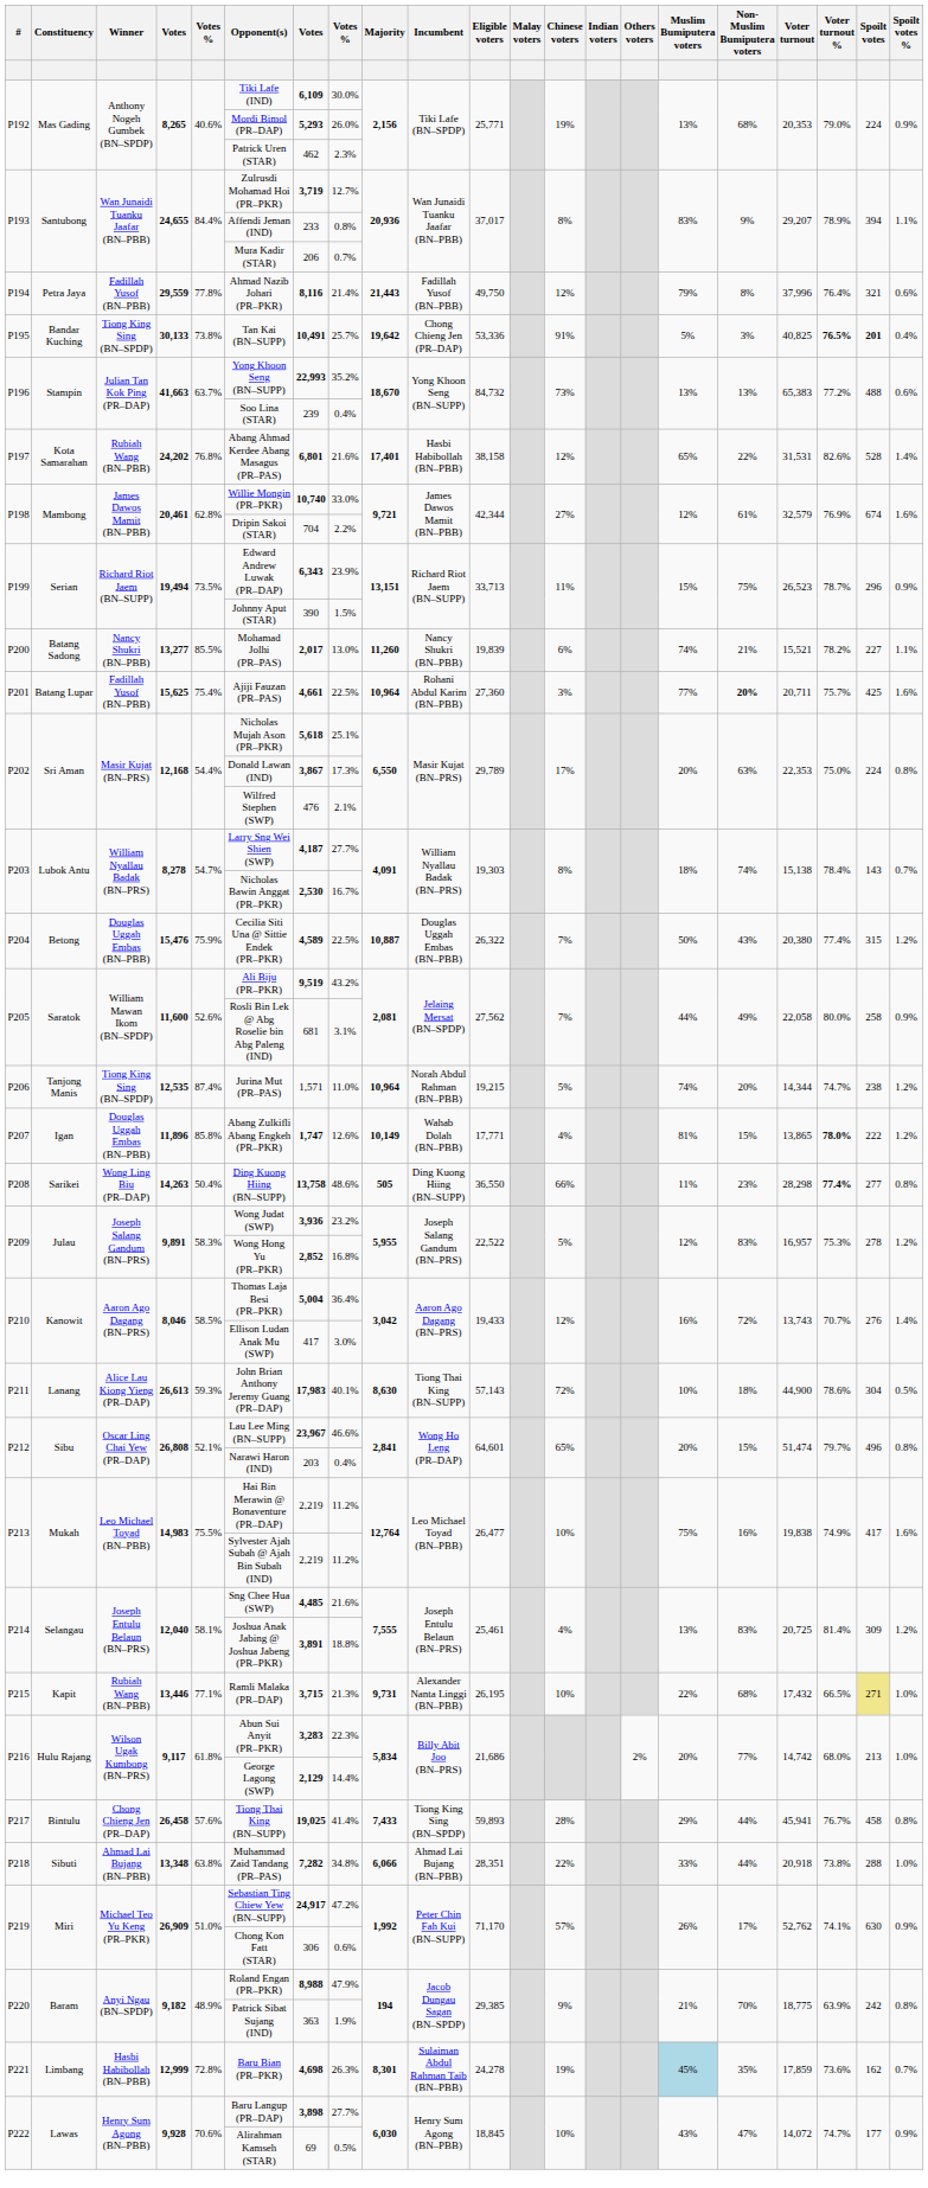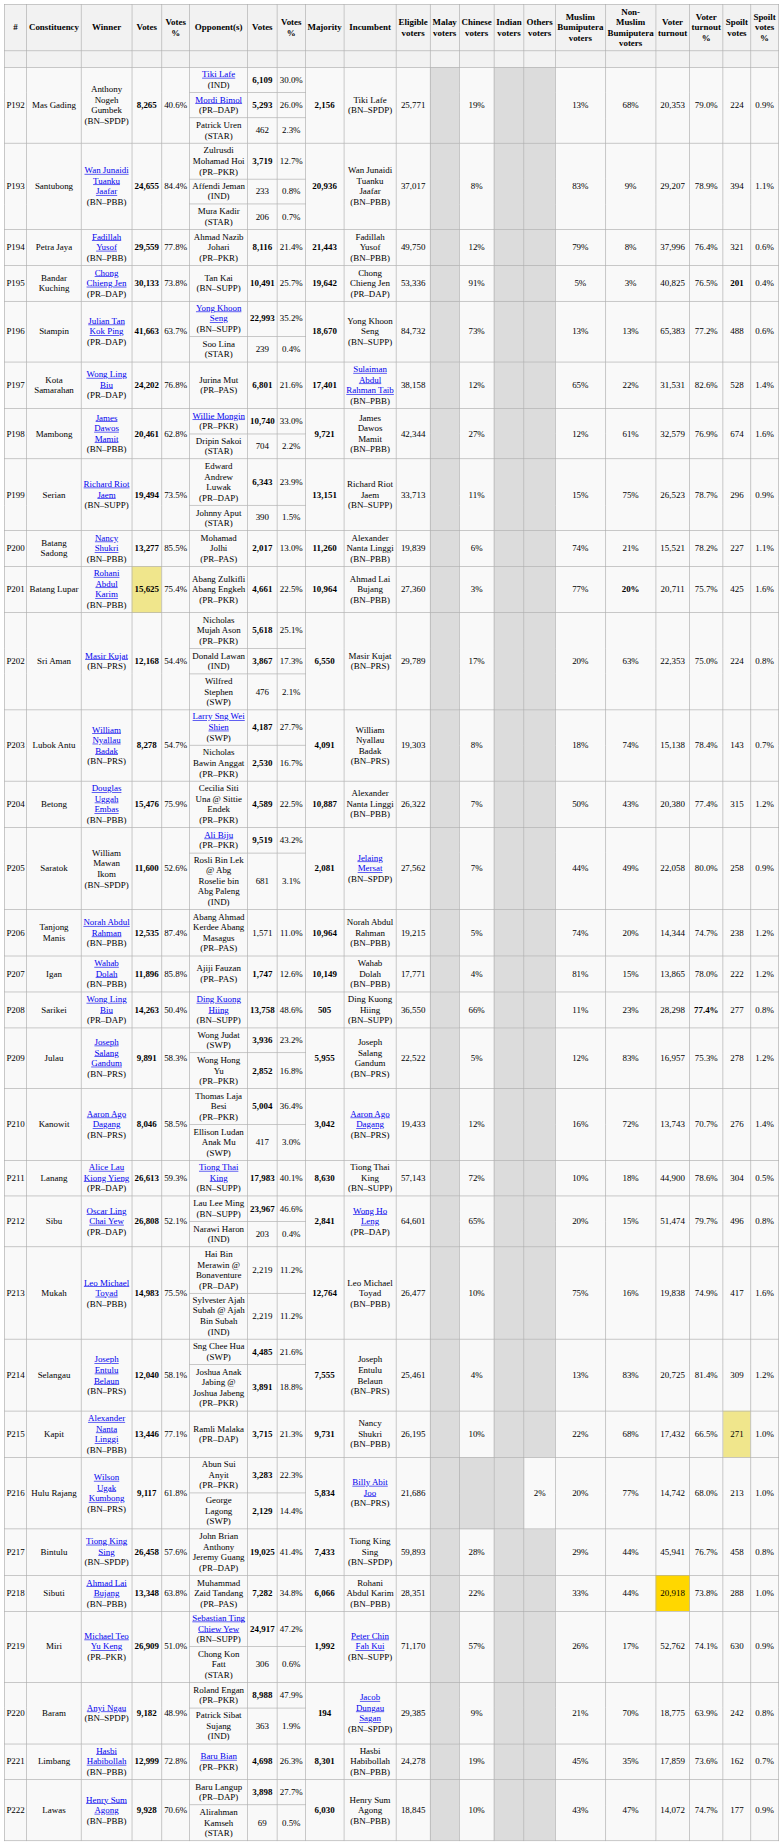P195 | Winner: Tiong King Sing (BN–SPDP) -> Chong Chieng Jen (PR–DAP)
P195 | Voter turnout %: bold -> normal
P197 | Winner: Rubiah Wang (BN–PBB) -> Wong Ling Biu (PR–DAP)
P197 | Opponent(s): Abang Ahmad Kerdee Abang Masagus (PR–PAS) -> Jurina Mut (PR–PAS)
P197 | Incumbent: Hasbi Habibollah (BN–PBB) -> Sulaiman Abdul Rahman Taib (BN–PBB)
P200 | Incumbent: Nancy Shukri (BN–PBB) -> Alexander Nanta Linggi (BN–PBB)
P201 | Winner: Fadillah Yusof (BN–PBB) -> Rohani Abdul Karim (BN–PBB)
P201 | column 4: no background -> khaki background
P201 | Opponent(s): Ajiji Fauzan (PR–PAS) -> Abang Zulkifli Abang Engkeh (PR–PKR)
P201 | Incumbent: Rohani Abdul Karim (BN–PBB) -> Ahmad Lai Bujang (BN–PBB)
P204 | Incumbent: Douglas Uggah Embas (BN–PBB) -> Alexander Nanta Linggi (BN–PBB)
P206 | Winner: Tiong King Sing (BN–SPDP) -> Norah Abdul Rahman (BN–PBB)
P206 | Opponent(s): Jurina Mut (PR–PAS) -> Abang Ahmad Kerdee Abang Masagus (PR–PAS)
P207 | Winner: Douglas Uggah Embas (BN–PBB) -> Wahab Dolah (BN–PBB)
P207 | Opponent(s): Abang Zulkifli Abang Engkeh (PR–PKR) -> Ajiji Fauzan (PR–PAS)
P207 | Voter turnout %: bold -> normal
P211 | Opponent(s): John Brian Anthony Jeremy Guang (PR–DAP) -> Tiong Thai King (BN–SUPP)
P215 | Winner: Rubiah Wang (BN–PBB) -> Alexander Nanta Linggi (BN–PBB)
P215 | Incumbent: Alexander Nanta Linggi (BN–PBB) -> Nancy Shukri (BN–PBB)
P217 | Winner: Chong Chieng Jen (PR–DAP) -> Tiong King Sing (BN–SPDP)
P217 | Opponent(s): Tiong Thai King (BN–SUPP) -> John Brian Anthony Jeremy Guang (PR–DAP)
P218 | Incumbent: Ahmad Lai Bujang (BN–PBB) -> Rohani Abdul Karim (BN–PBB)
P218 | Voter turnout: no background -> gold background
P221 | Incumbent: Sulaiman Abdul Rahman Taib (BN–PBB) -> Hasbi Habibollah (BN–PBB)
P221 | Muslim Bumiputera voters: lightblue background -> no background
